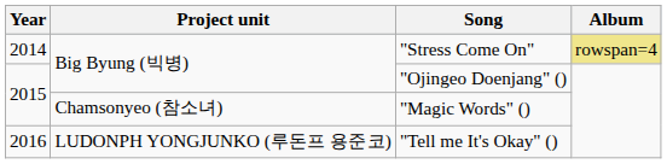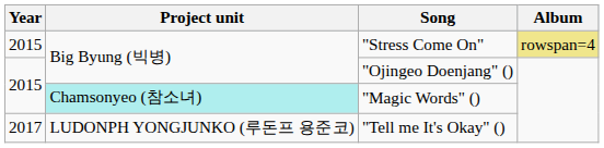"Stress Come On" | Year: 2014 -> 2015
"Magic Words" () | Project unit: no background -> paleturquoise background
"Tell me It's Okay" () | Year: 2016 -> 2017
